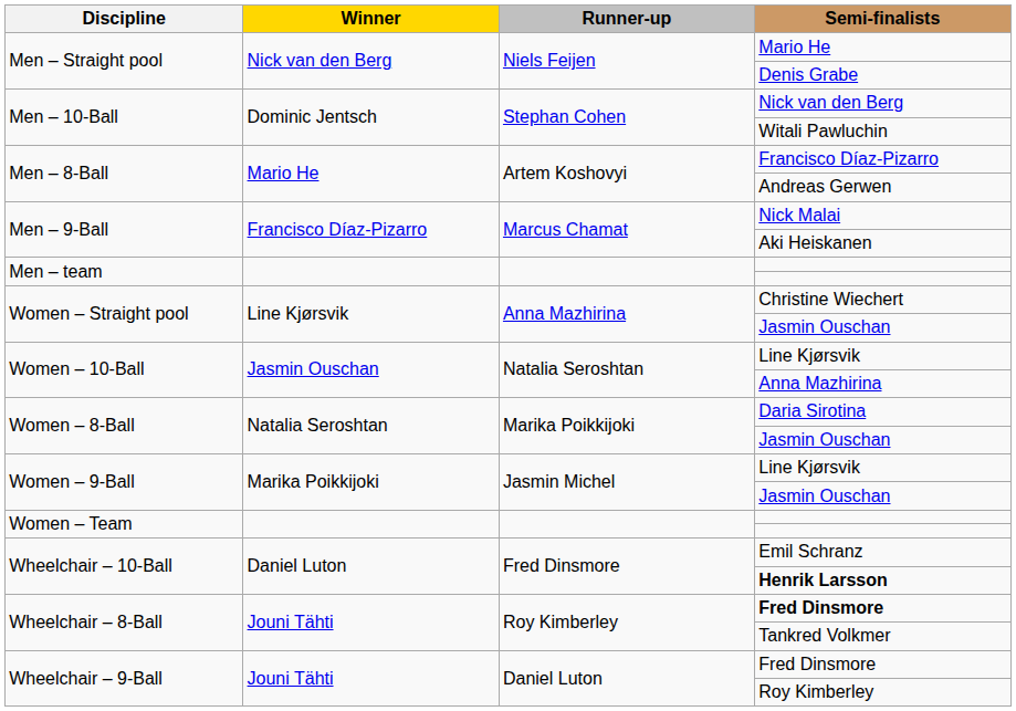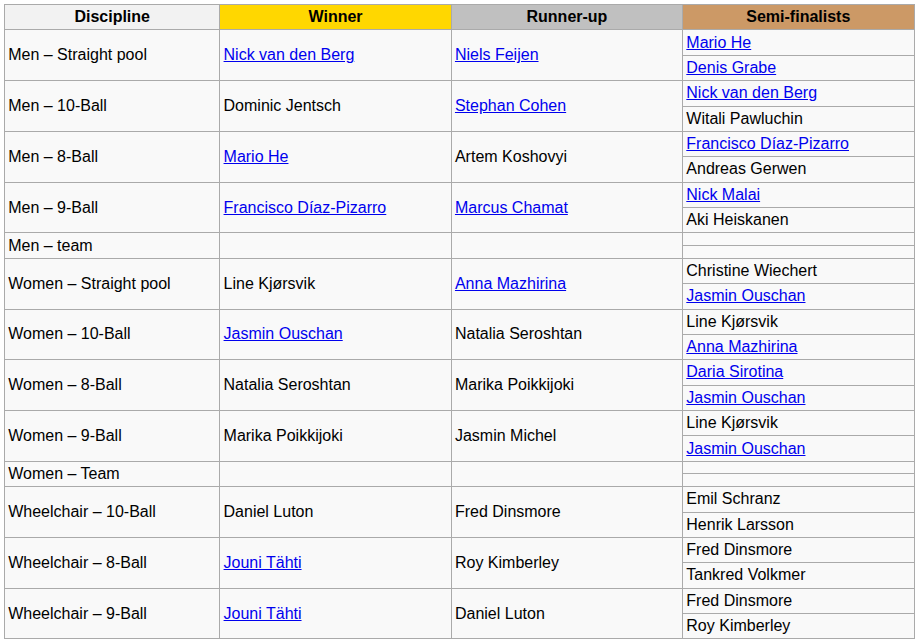Henrik Larsson | Semi-finalists: bold -> normal
Wheelchair – 8-Ball / Fred Dinsmore | Semi-finalists: bold -> normal
